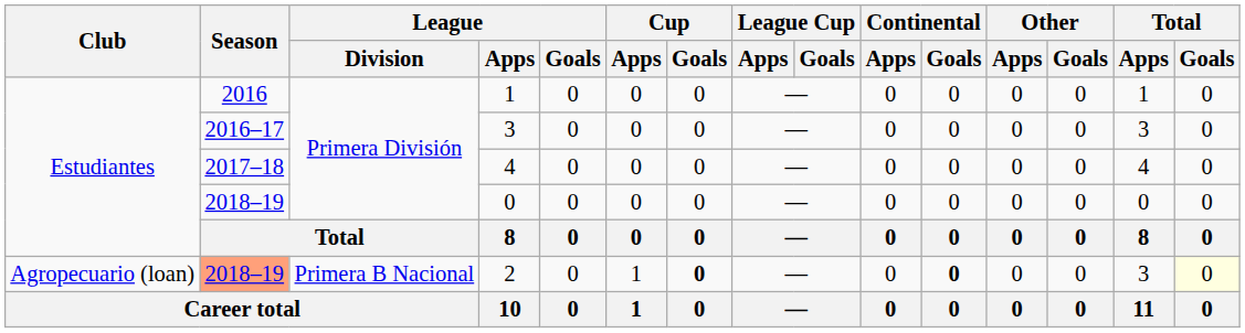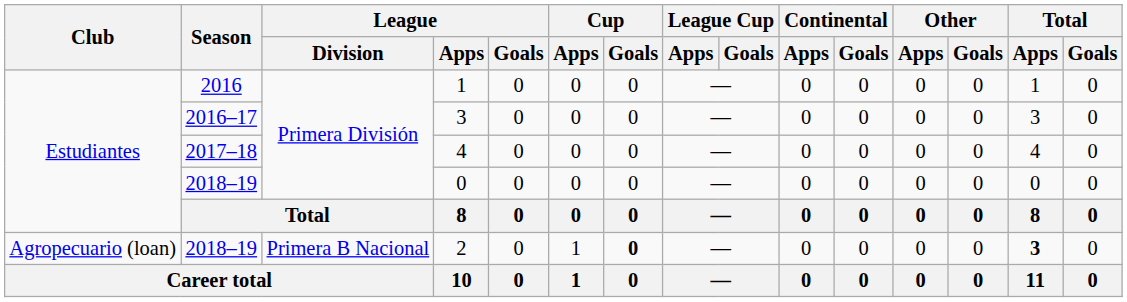2 | Season: lightsalmon background -> no background
2 | Continental / Goals: bold -> normal
2 | Total / Apps: normal -> bold
2 | Total / Goals: lightyellow background -> no background
